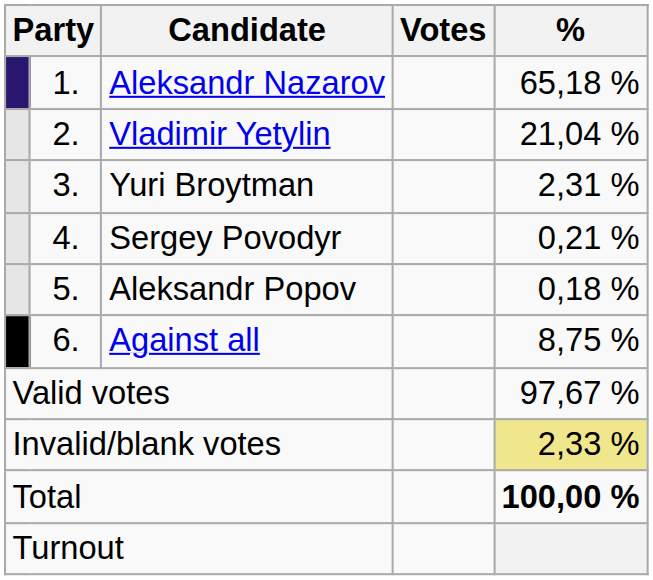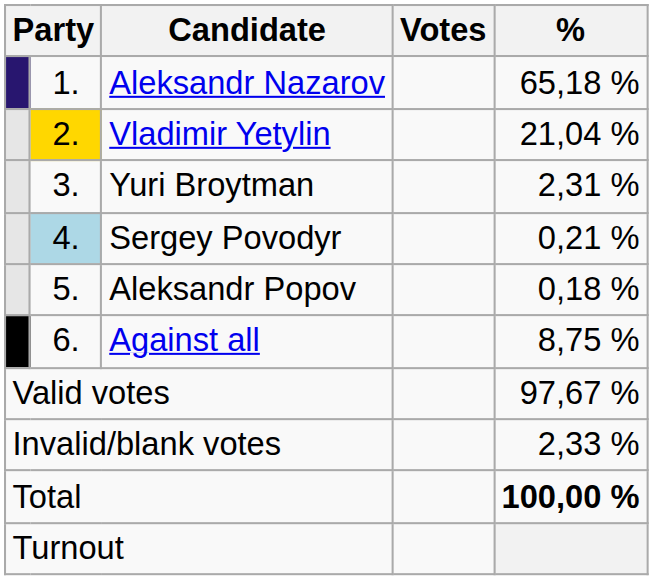Vladimir Yetylin | column 2: no background -> gold background
Sergey Povodyr | column 2: no background -> lightblue background
Invalid/blank votes | %: khaki background -> no background
